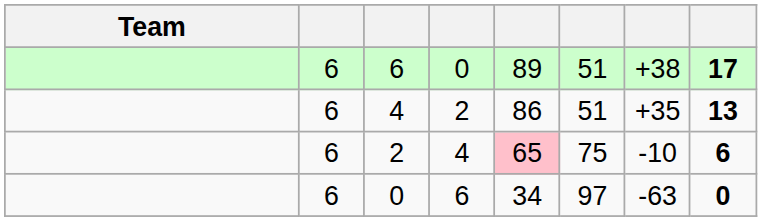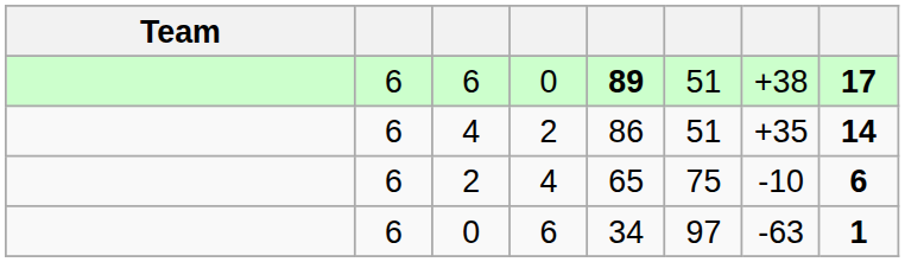row 2 | column 5: normal -> bold
row 3 | column 8: 13 -> 14
row 4 | column 5: pink background -> no background
row 5 | column 8: 0 -> 1
